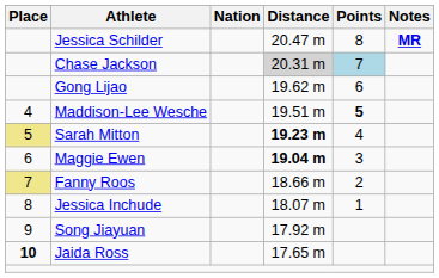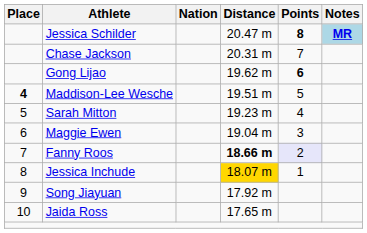Jessica Schilder | Points: normal -> bold
Jessica Schilder | Notes: no background -> lightblue background
Chase Jackson | Distance: lightgrey background -> no background
Chase Jackson | Points: lightblue background -> no background
Gong Lijao | Points: normal -> bold
Maddison-Lee Wesche | Place: normal -> bold
Maddison-Lee Wesche | Points: bold -> normal
Sarah Mitton | Place: khaki background -> no background
Sarah Mitton | Distance: bold -> normal
Maggie Ewen | Distance: bold -> normal
Fanny Roos | Place: khaki background -> no background
Fanny Roos | Distance: normal -> bold
Fanny Roos | Points: no background -> lavender background
Jessica Inchude | Distance: no background -> gold background
Jaida Ross | Place: bold -> normal
